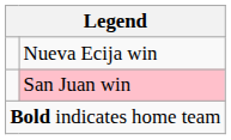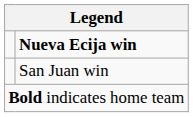Nueva Ecija win | column 2: normal -> bold
San Juan win | column 2: pink background -> no background
